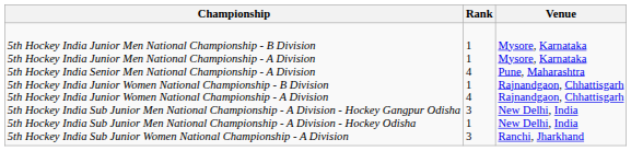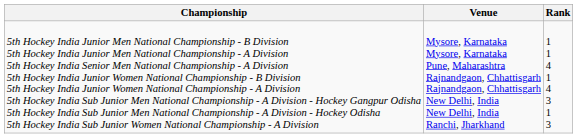columns swapped: Rank <-> Venue
